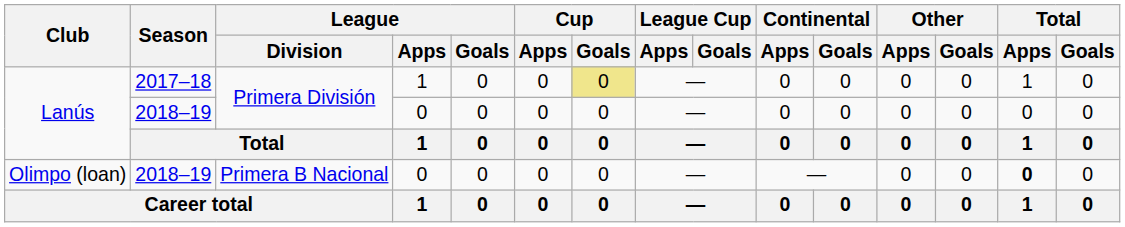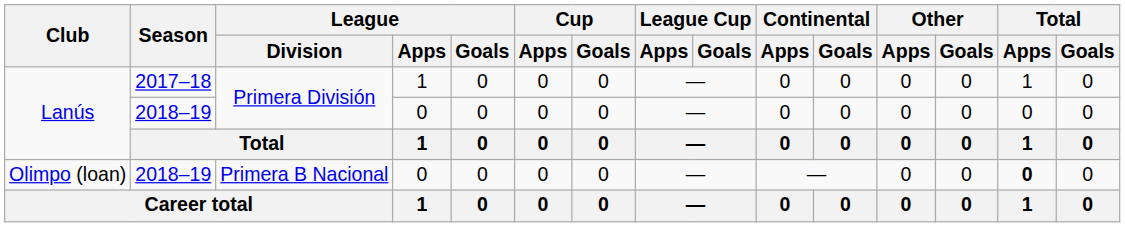Lanús / 2017–18 | Cup / Goals: khaki background -> no background
